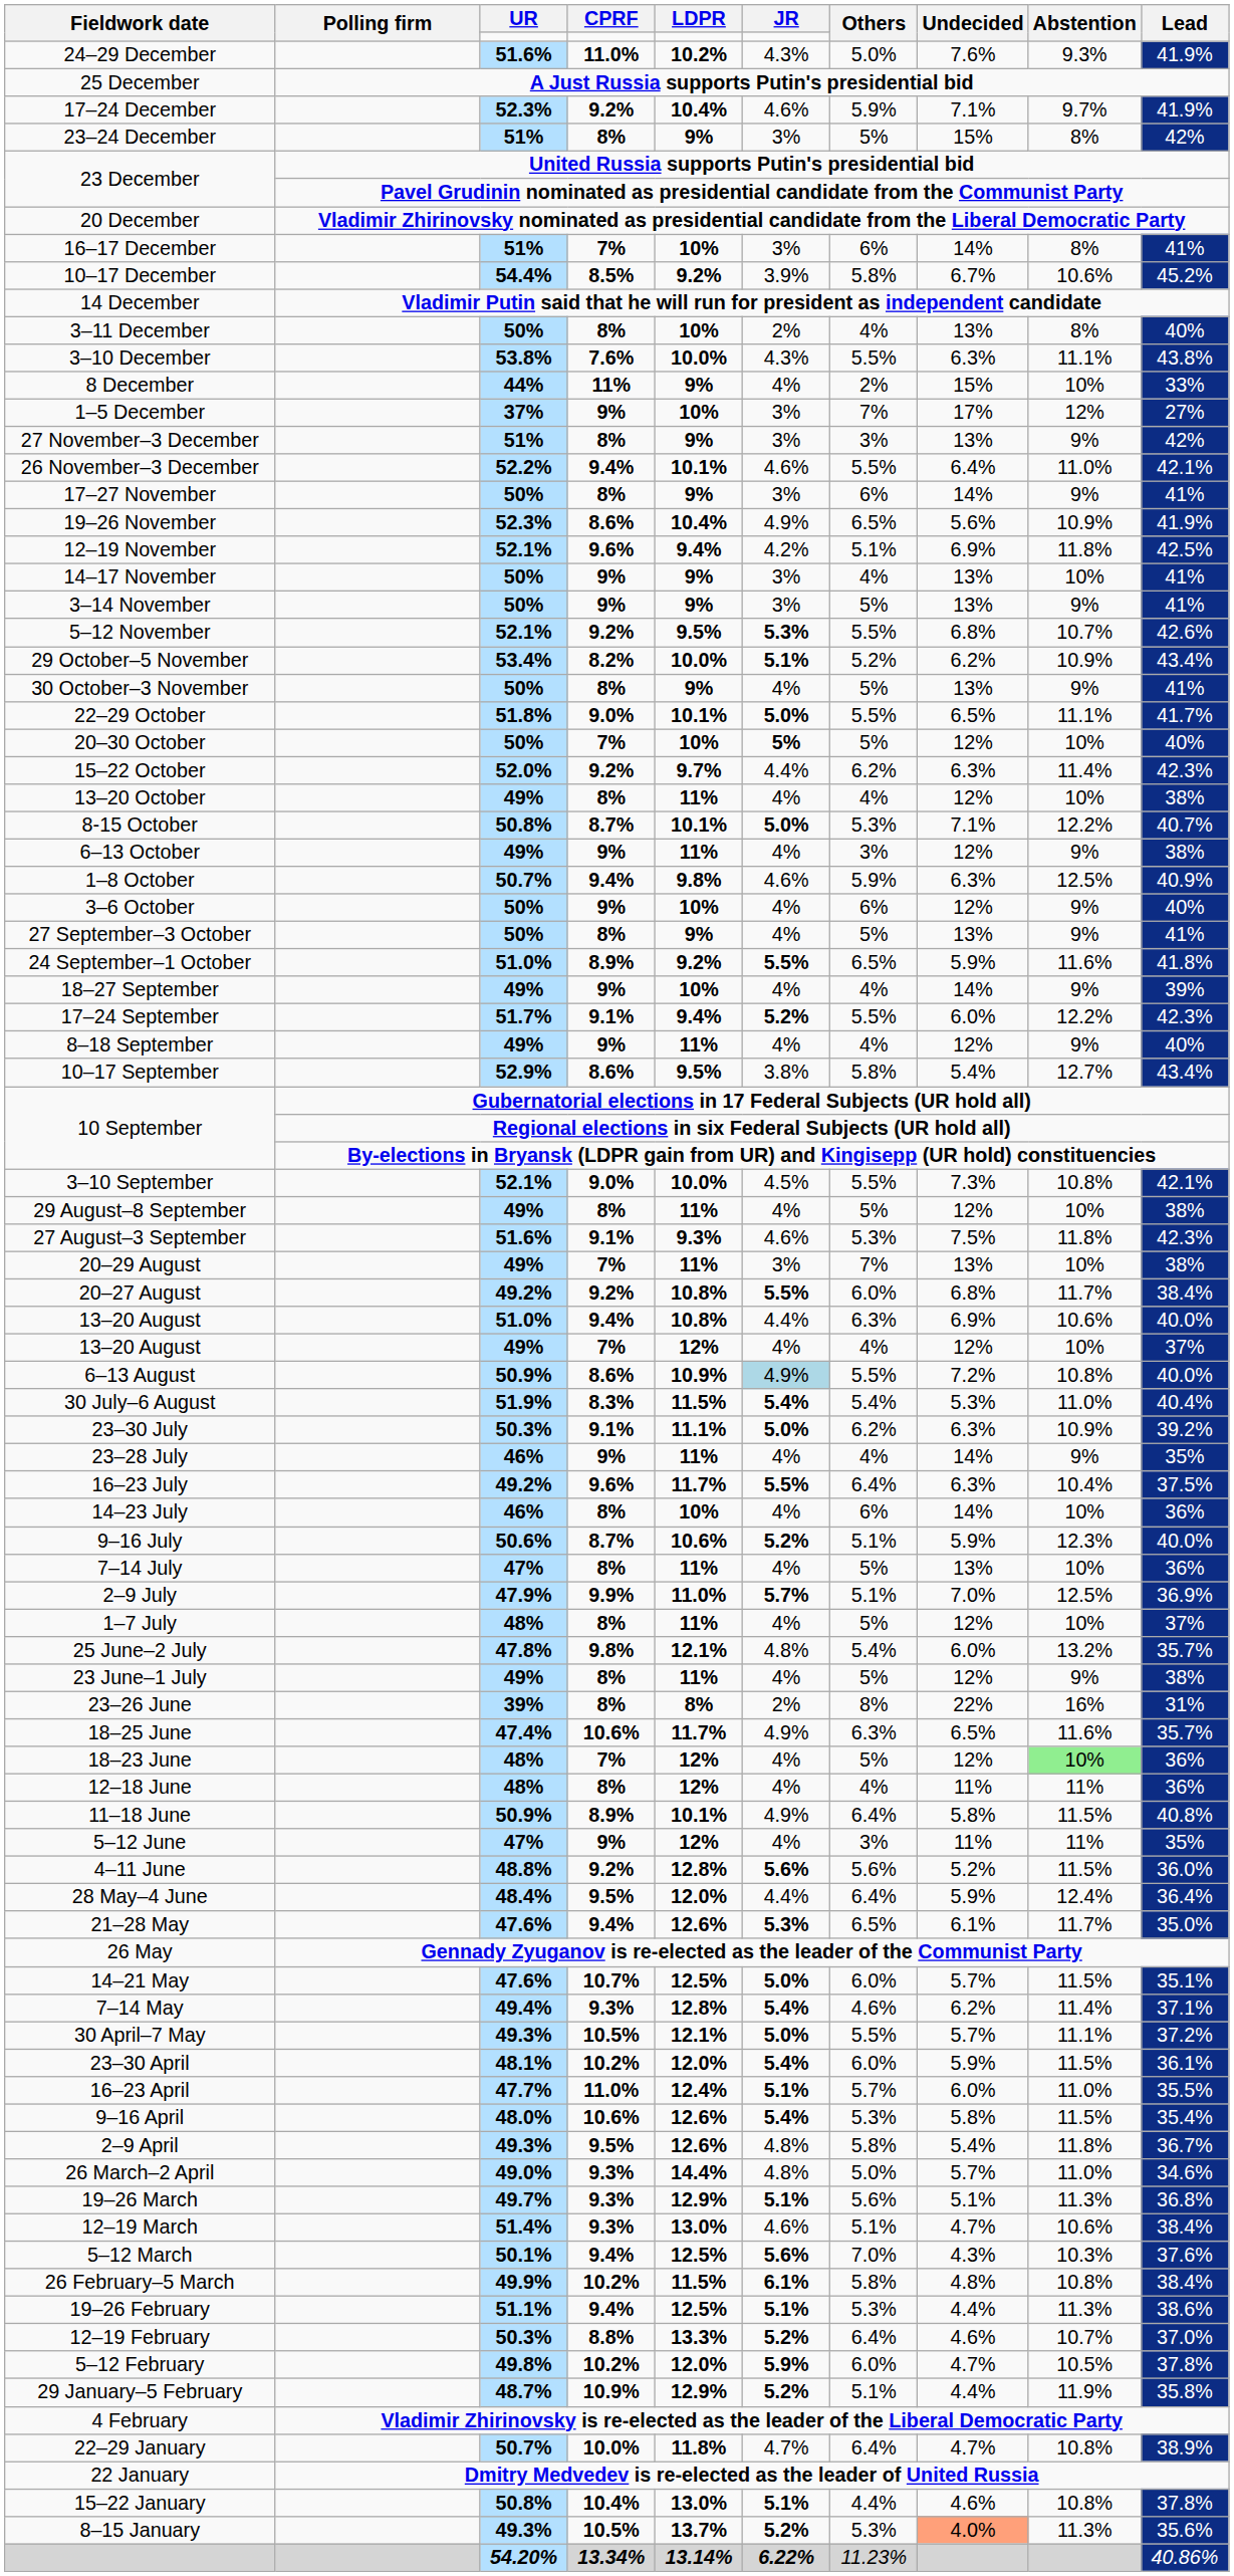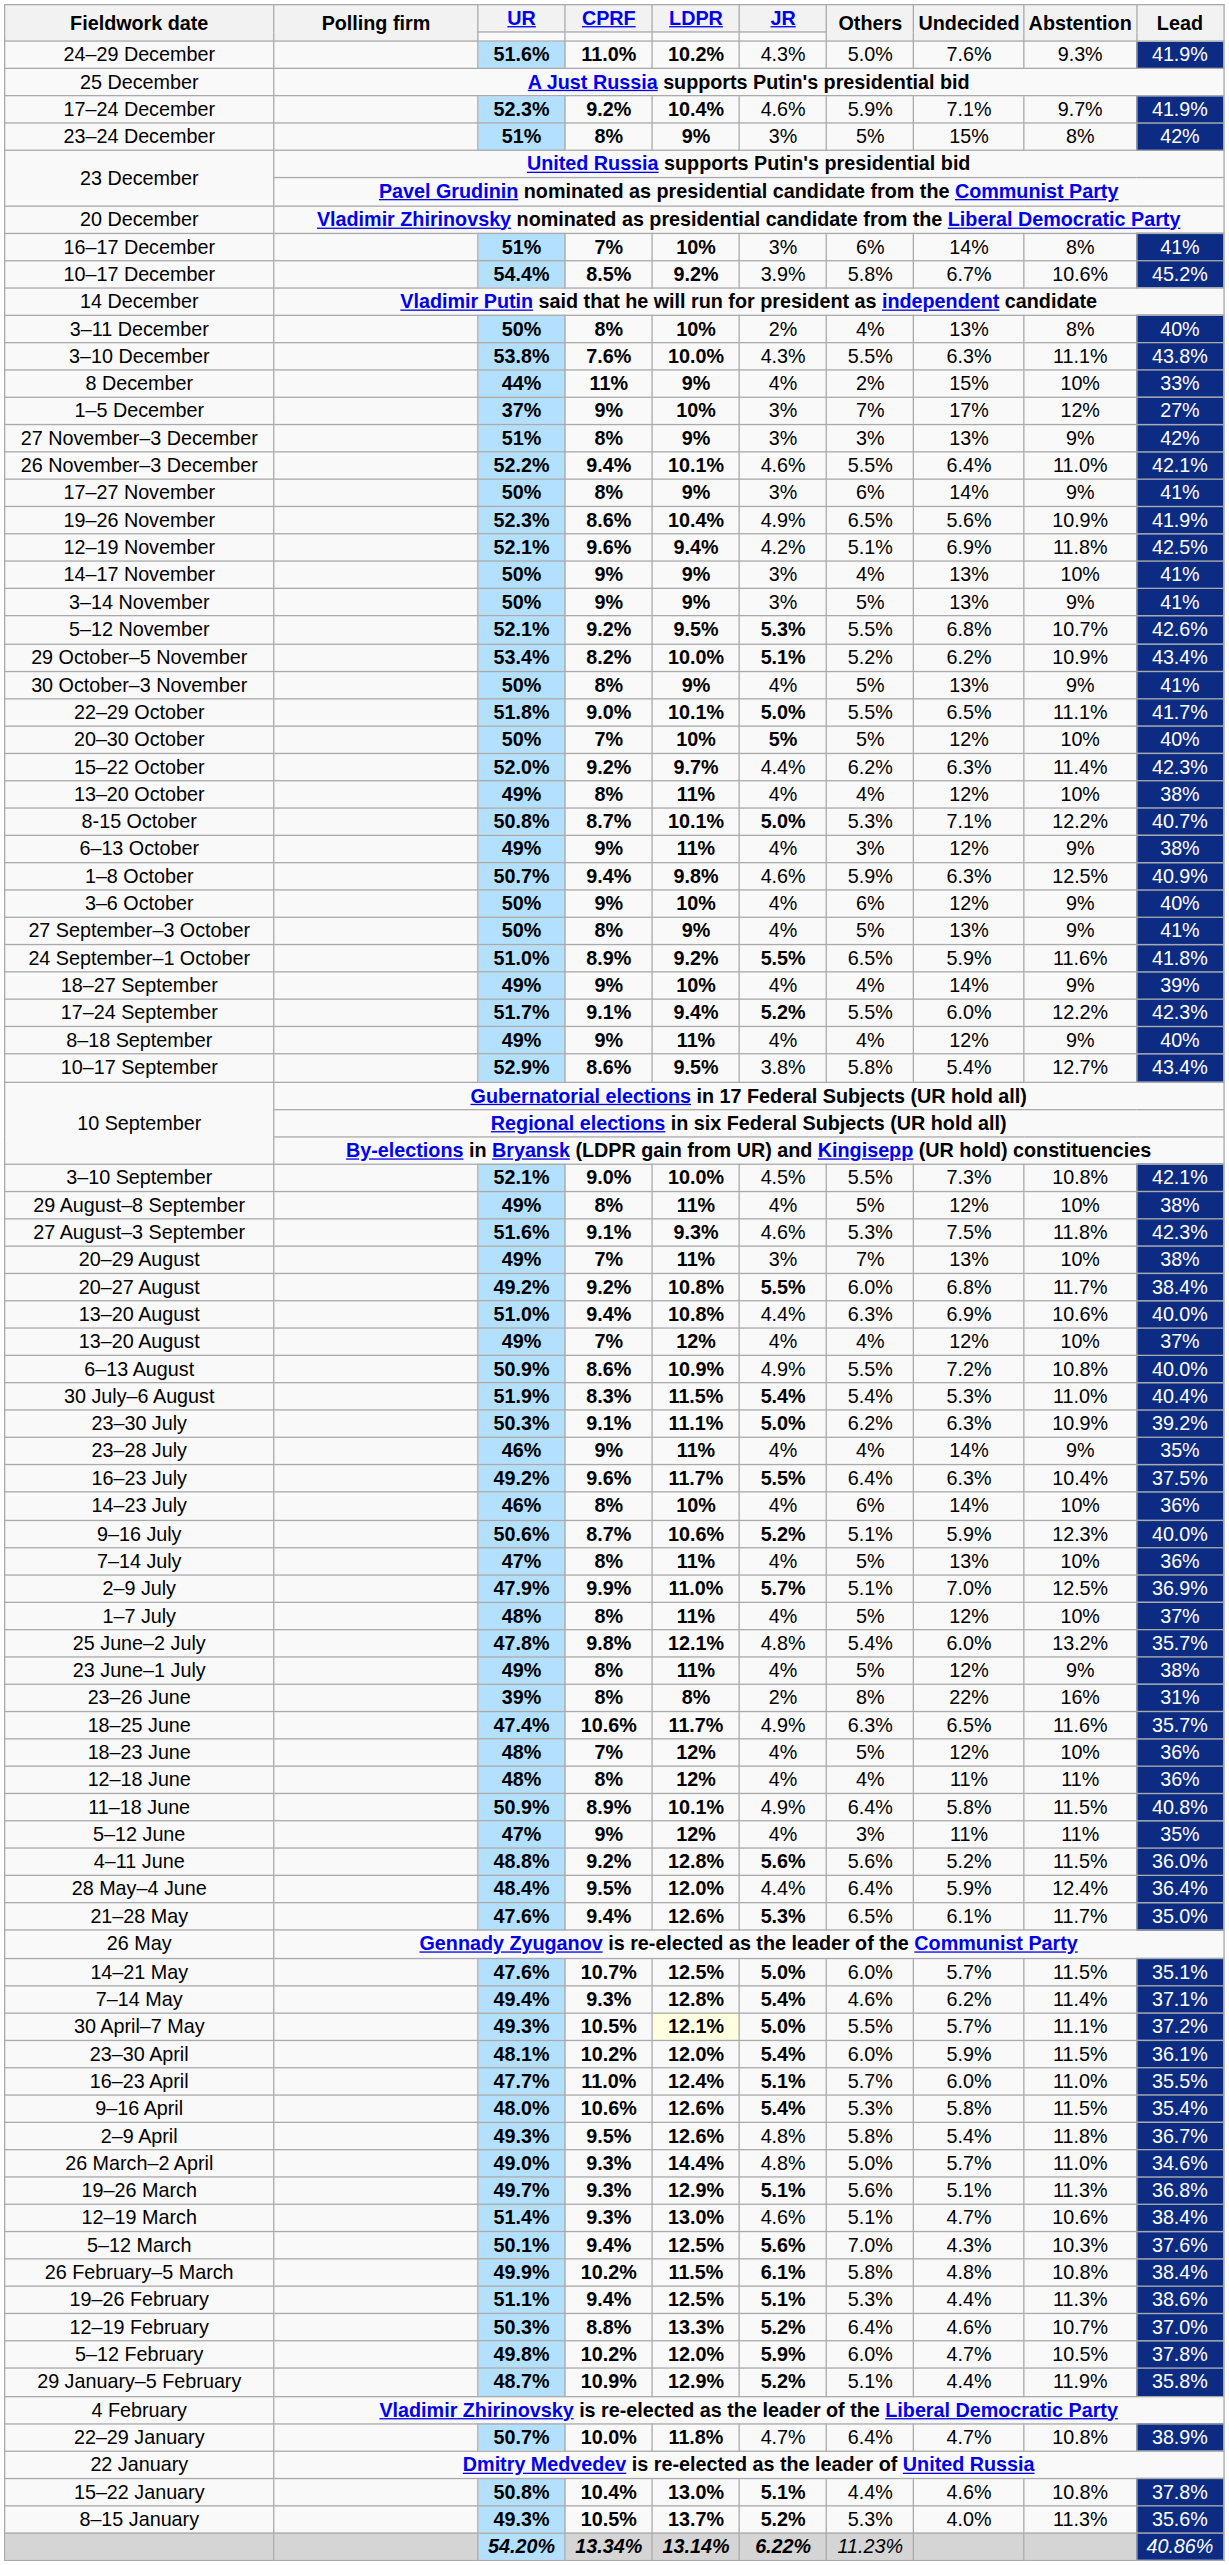6–13 August | JR: lightblue background -> no background
18–23 June | Abstention: lightgreen background -> no background
30 April–7 May | LDPR: no background -> lightyellow background
8–15 January | Undecided: lightsalmon background -> no background
